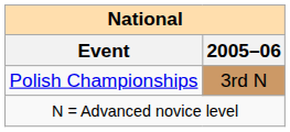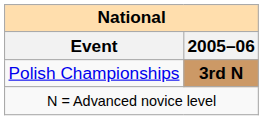Polish Championships | 2005–06: normal -> bold
